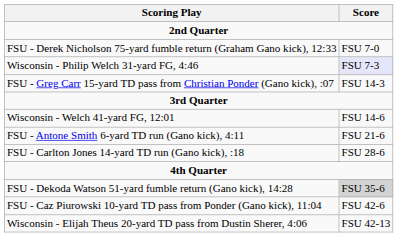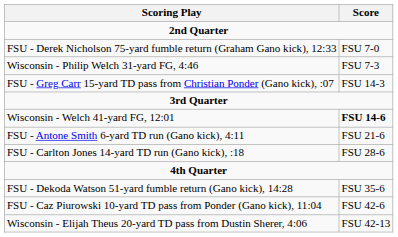Wisconsin - Philip Welch 31-yard FG, 4:46 | Score: lavender background -> no background
Wisconsin - Welch 41-yard FG, 12:01 | Score: normal -> bold
FSU - Dekoda Watson 51-yard fumble return (Gano kick), 14:28 | Score: lightgrey background -> no background
